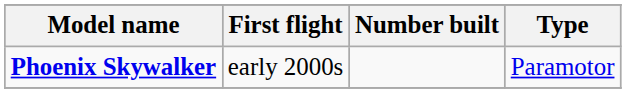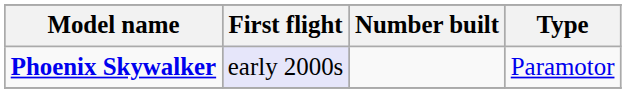Phoenix Skywalker | First flight: no background -> lavender background
